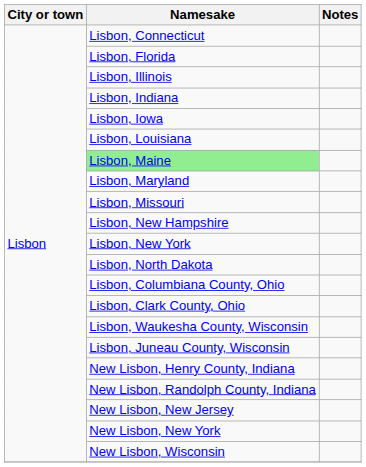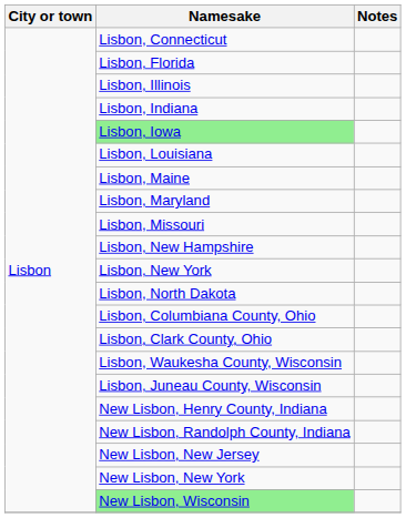Lisbon, Iowa | Namesake: no background -> lightgreen background
Lisbon, Maine | Namesake: lightgreen background -> no background
New Lisbon, Wisconsin | Namesake: no background -> lightgreen background
